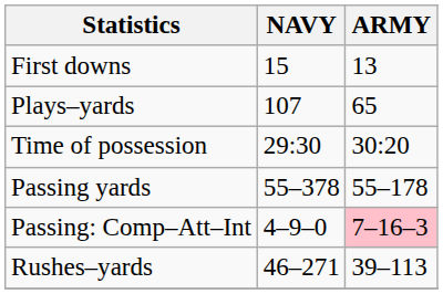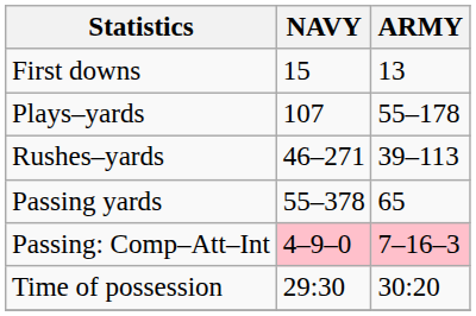Plays–yards | ARMY: 65 -> 55–178
rows swapped: Rushes–yards <-> Time of possession
Passing yards | ARMY: 55–178 -> 65
Passing: Comp–Att–Int | NAVY: no background -> pink background
